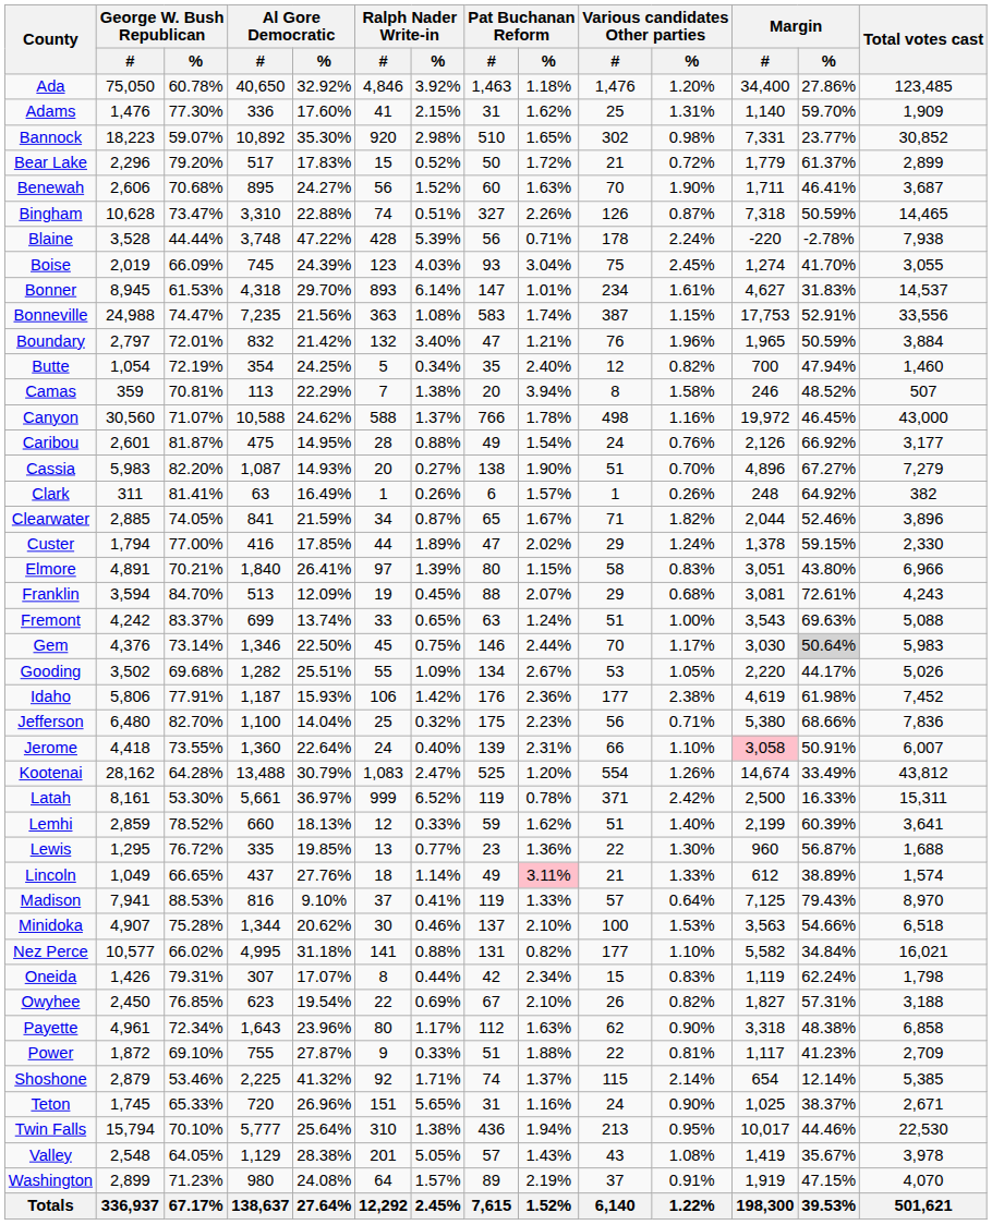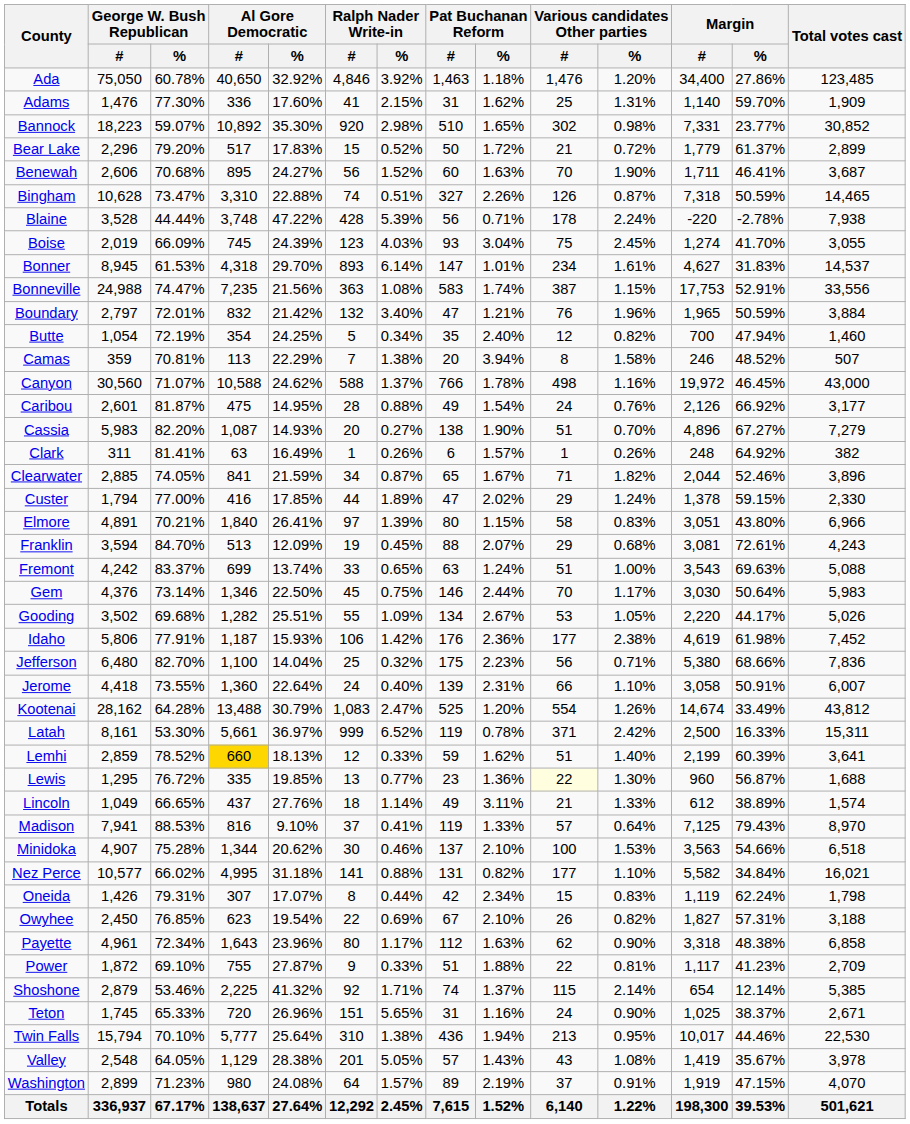Gem | Margin / %: lightgrey background -> no background
Jerome | Margin / #: pink background -> no background
Lemhi | Al Gore Democratic / #: no background -> gold background
Lewis | Various candidates Other parties / #: no background -> lightyellow background
Lincoln | Pat Buchanan Reform / %: pink background -> no background
